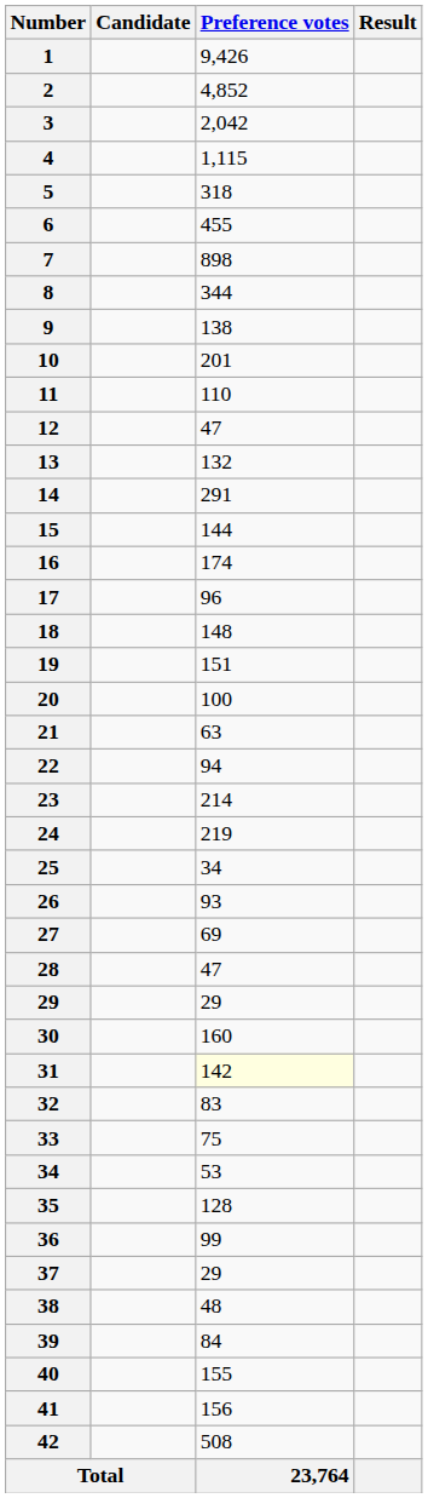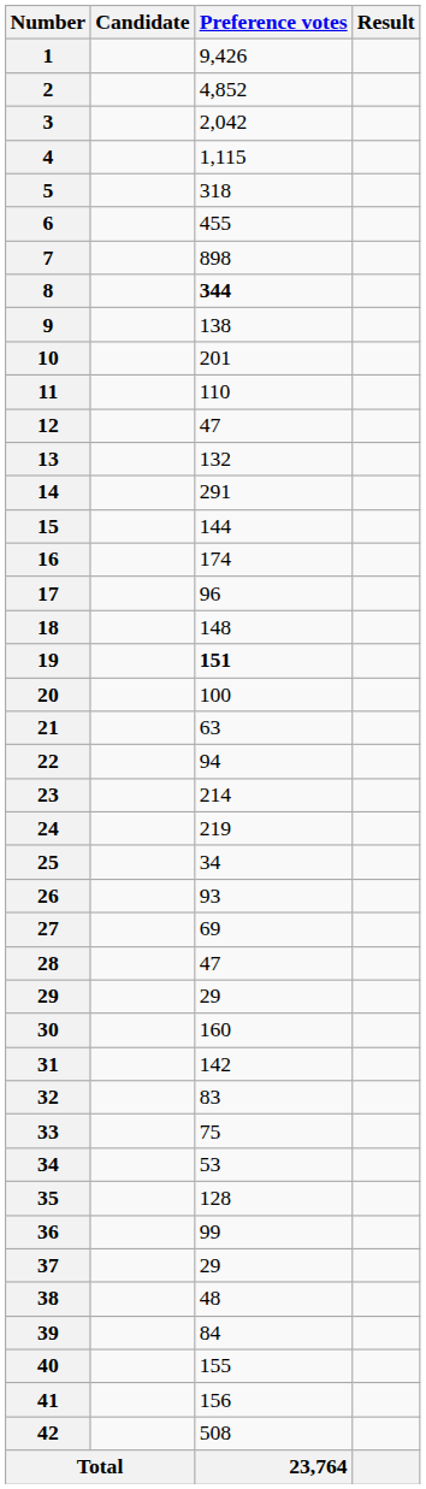8 | Preference votes: normal -> bold
19 | Preference votes: normal -> bold
31 | Preference votes: lightyellow background -> no background
